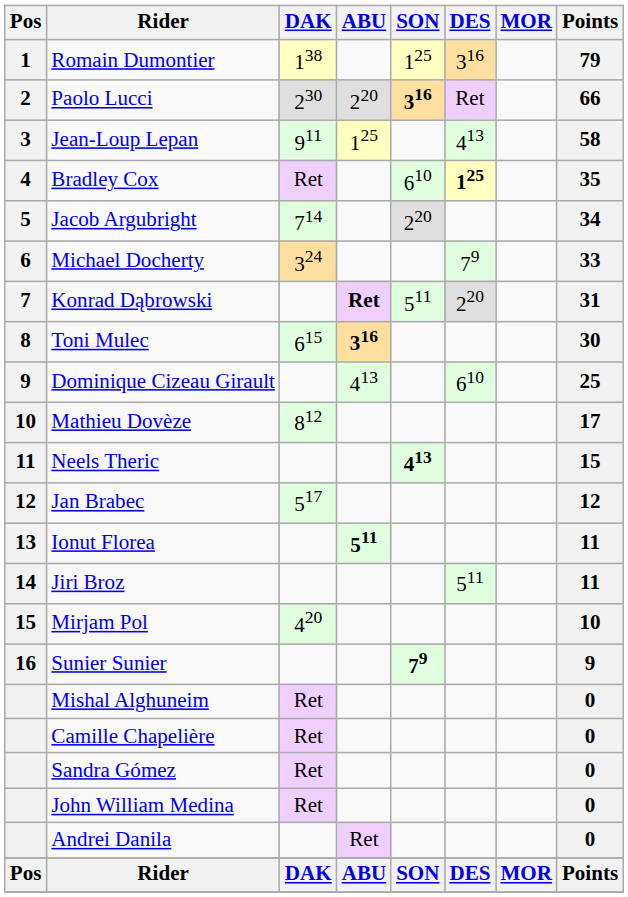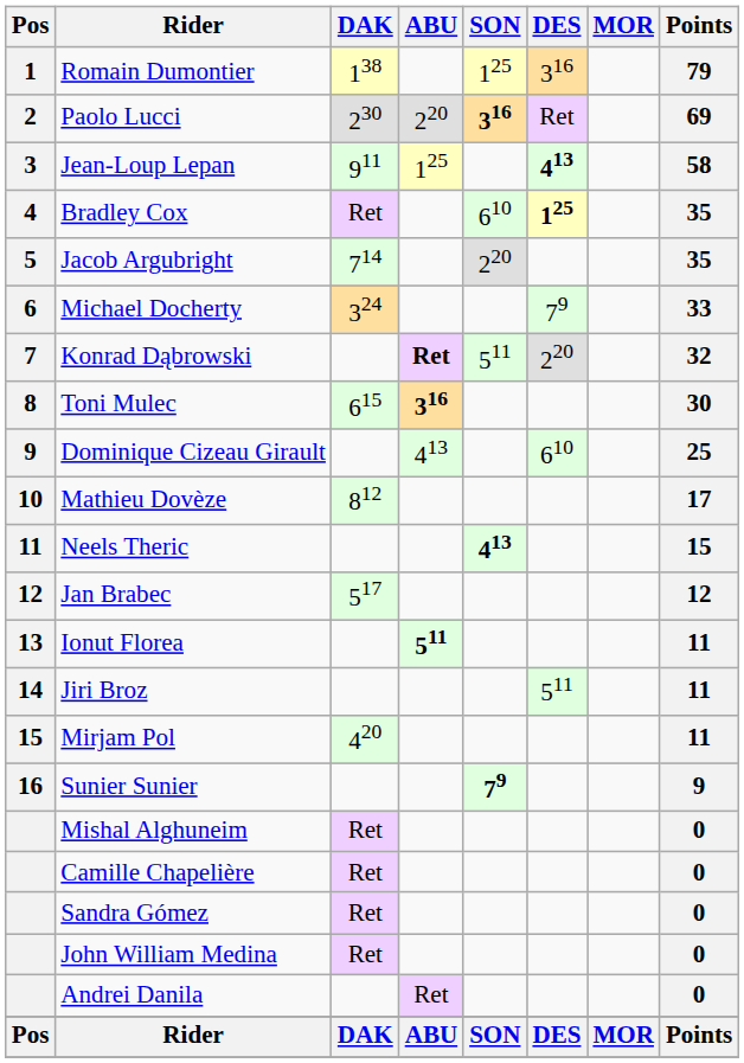Paolo Lucci | Points: 66 -> 69
Jean-Loup Lepan | DES: normal -> bold
Jacob Argubright | Points: 34 -> 35
Konrad Dąbrowski | Points: 31 -> 32
Mirjam Pol | Points: 10 -> 11
